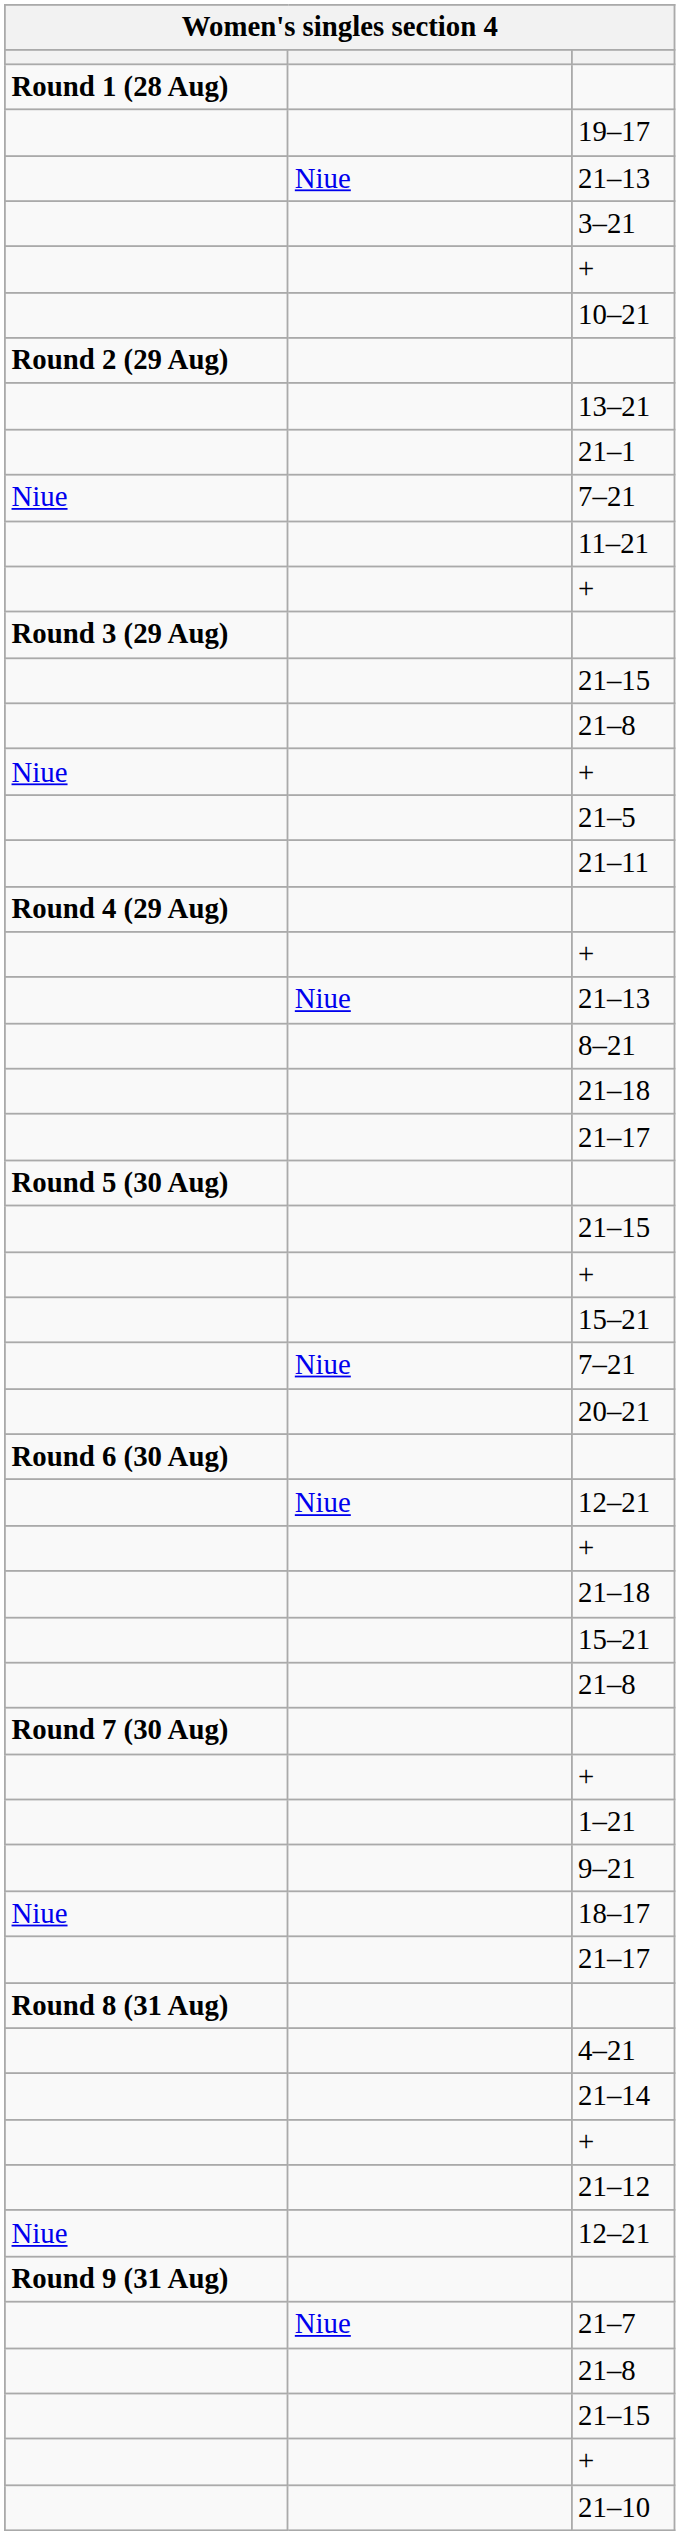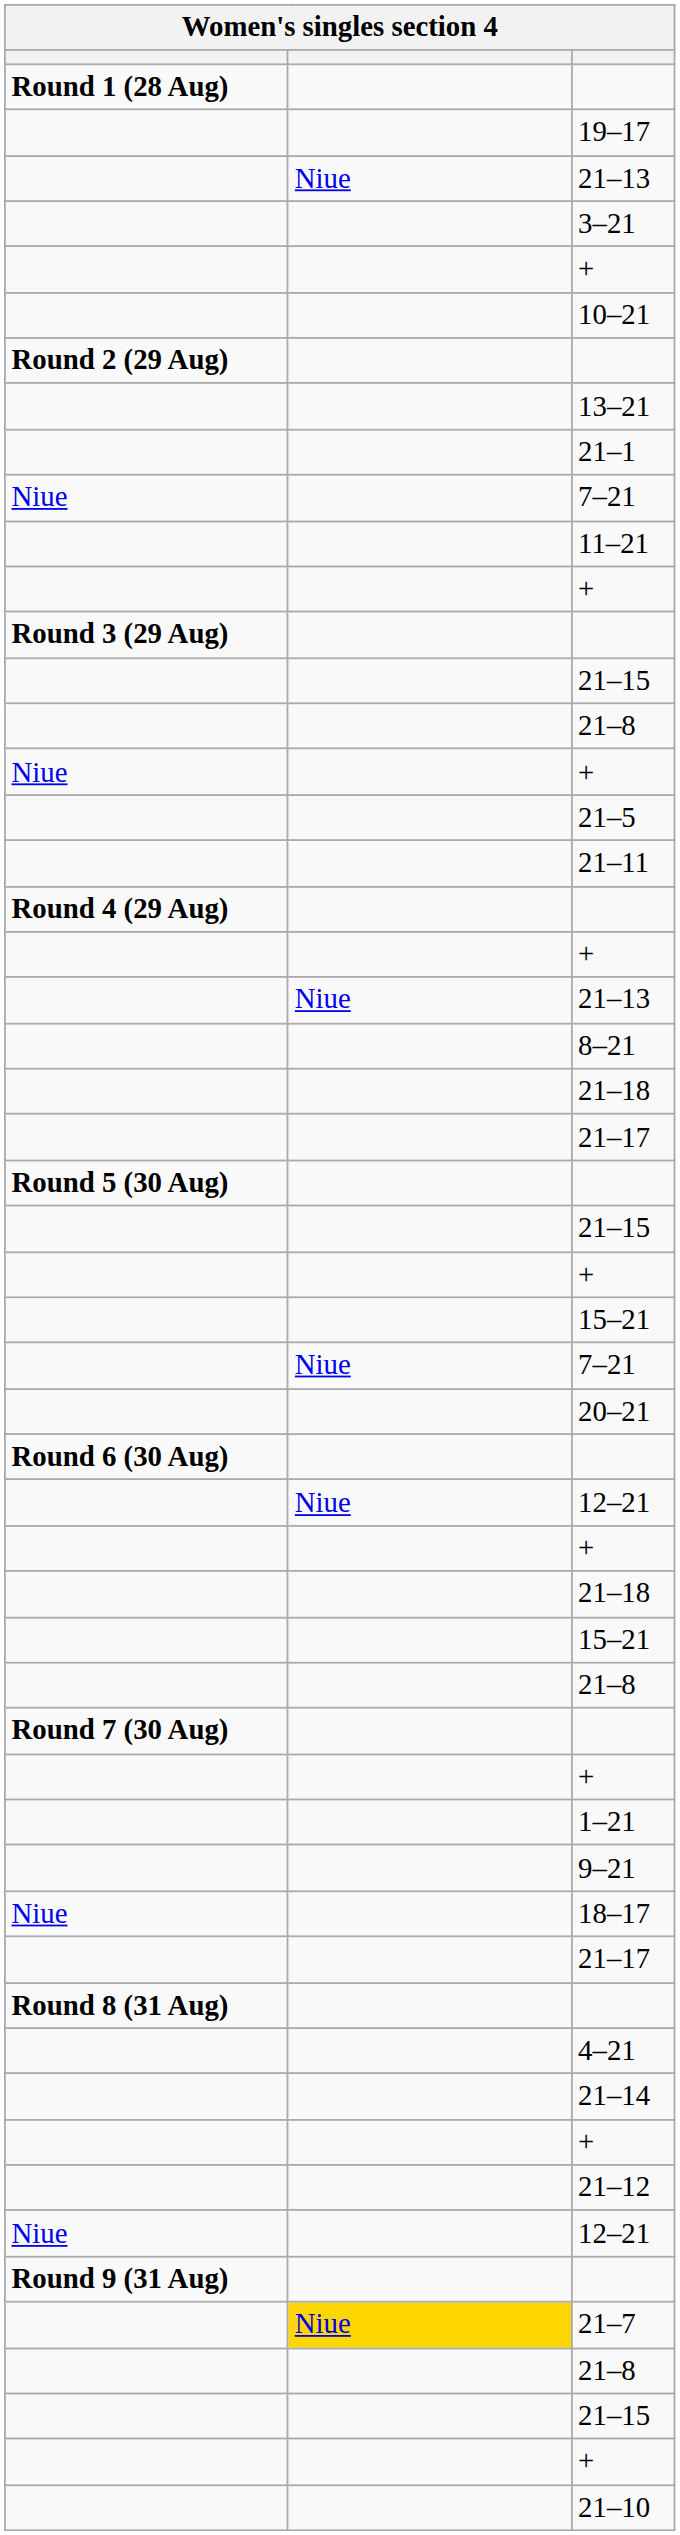21–7 | column 2: no background -> gold background
